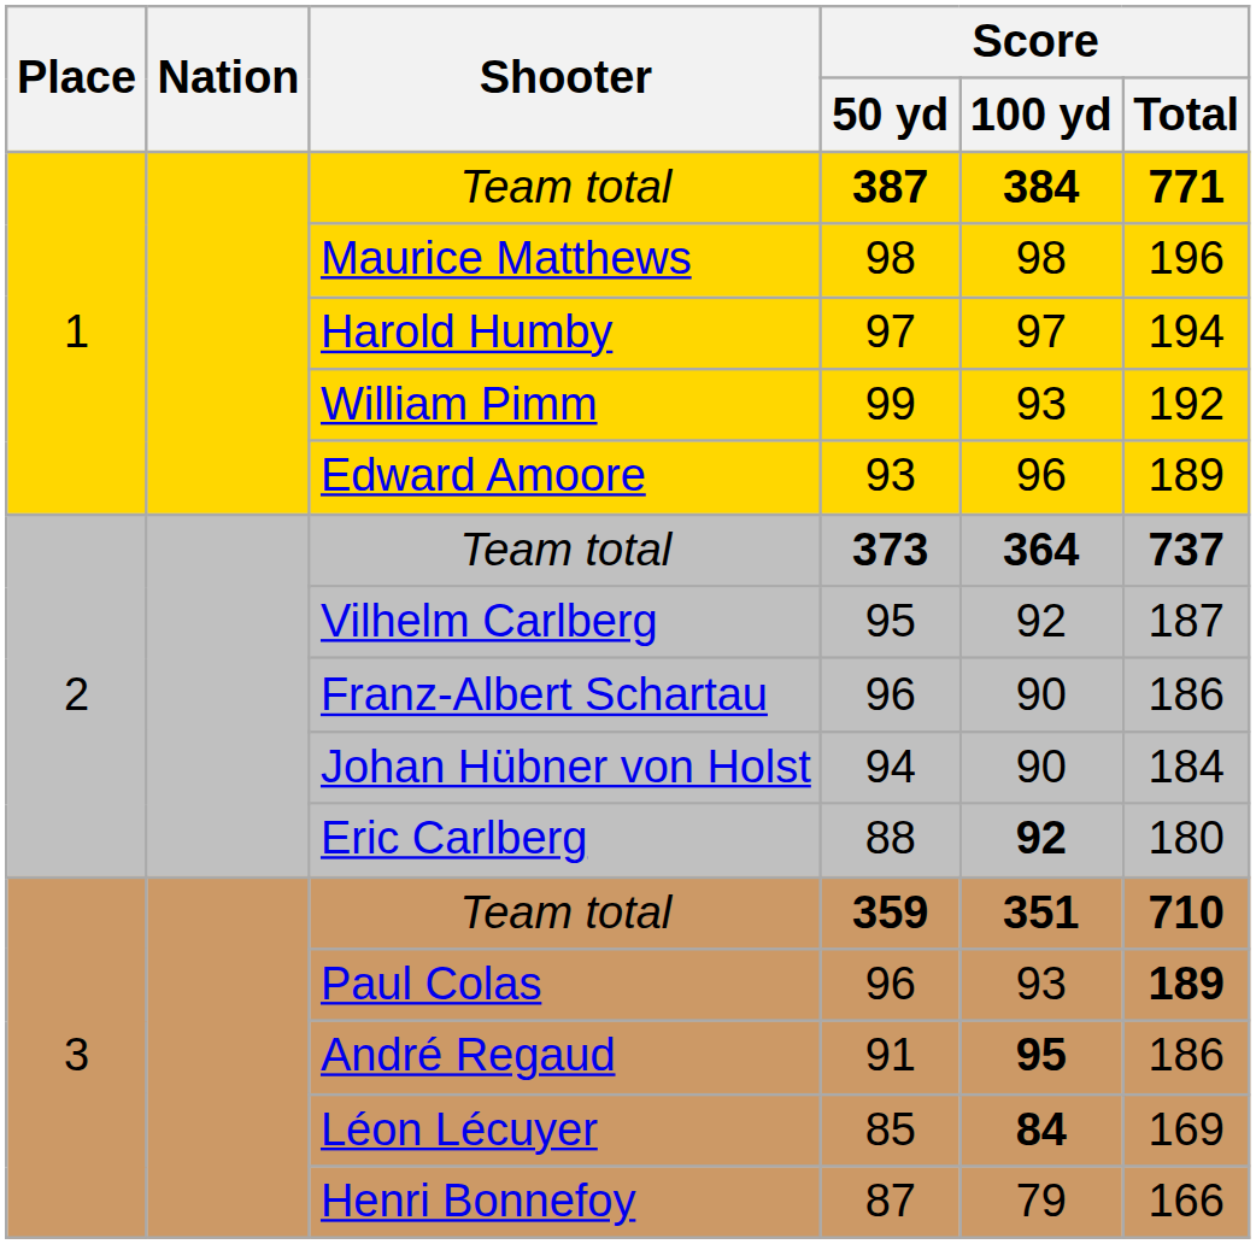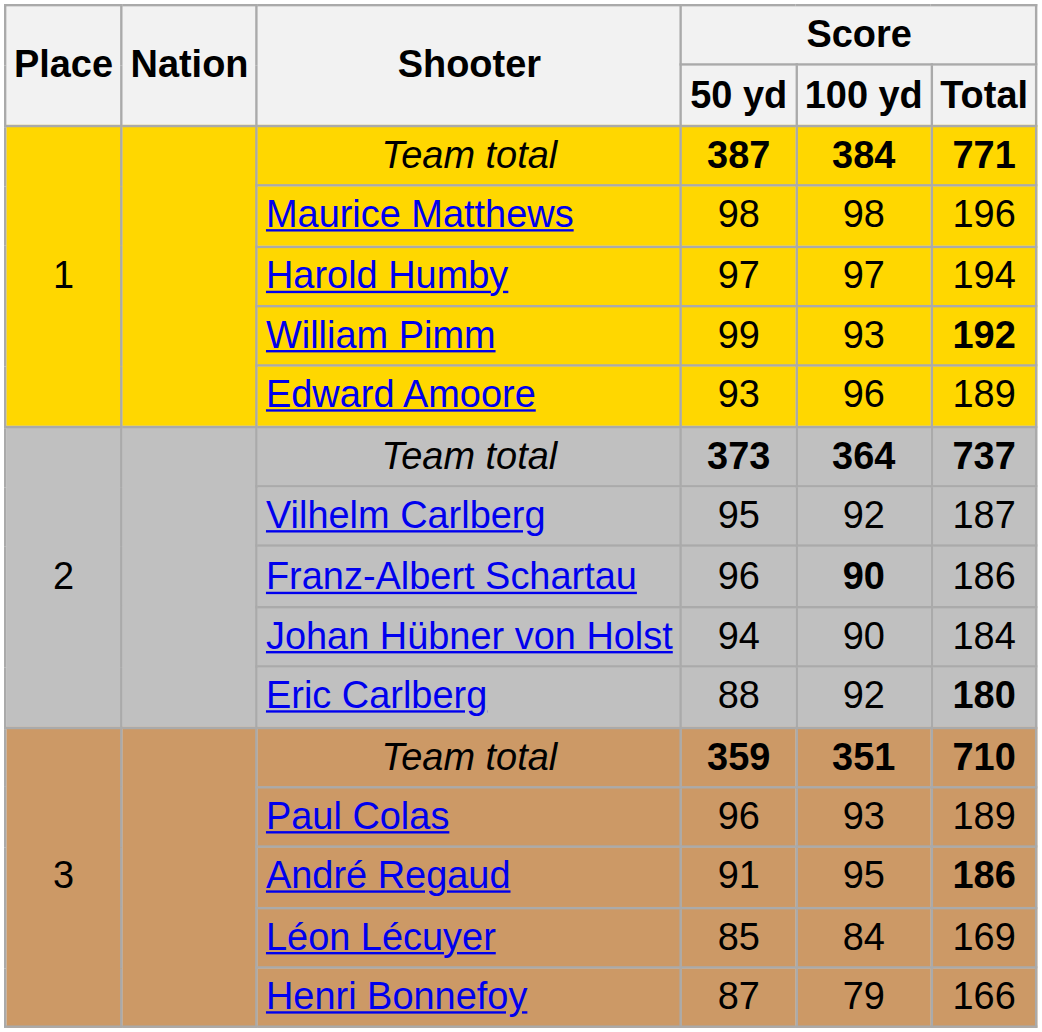99 | Score / Total: normal -> bold
Franz-Albert Schartau / 96 | Score / 100 yd: normal -> bold
88 | Score / 100 yd: bold -> normal
88 | Score / Total: normal -> bold
Paul Colas / 96 | Score / Total: bold -> normal
91 | Score / 100 yd: bold -> normal
91 | Score / Total: normal -> bold
85 | Score / 100 yd: bold -> normal
